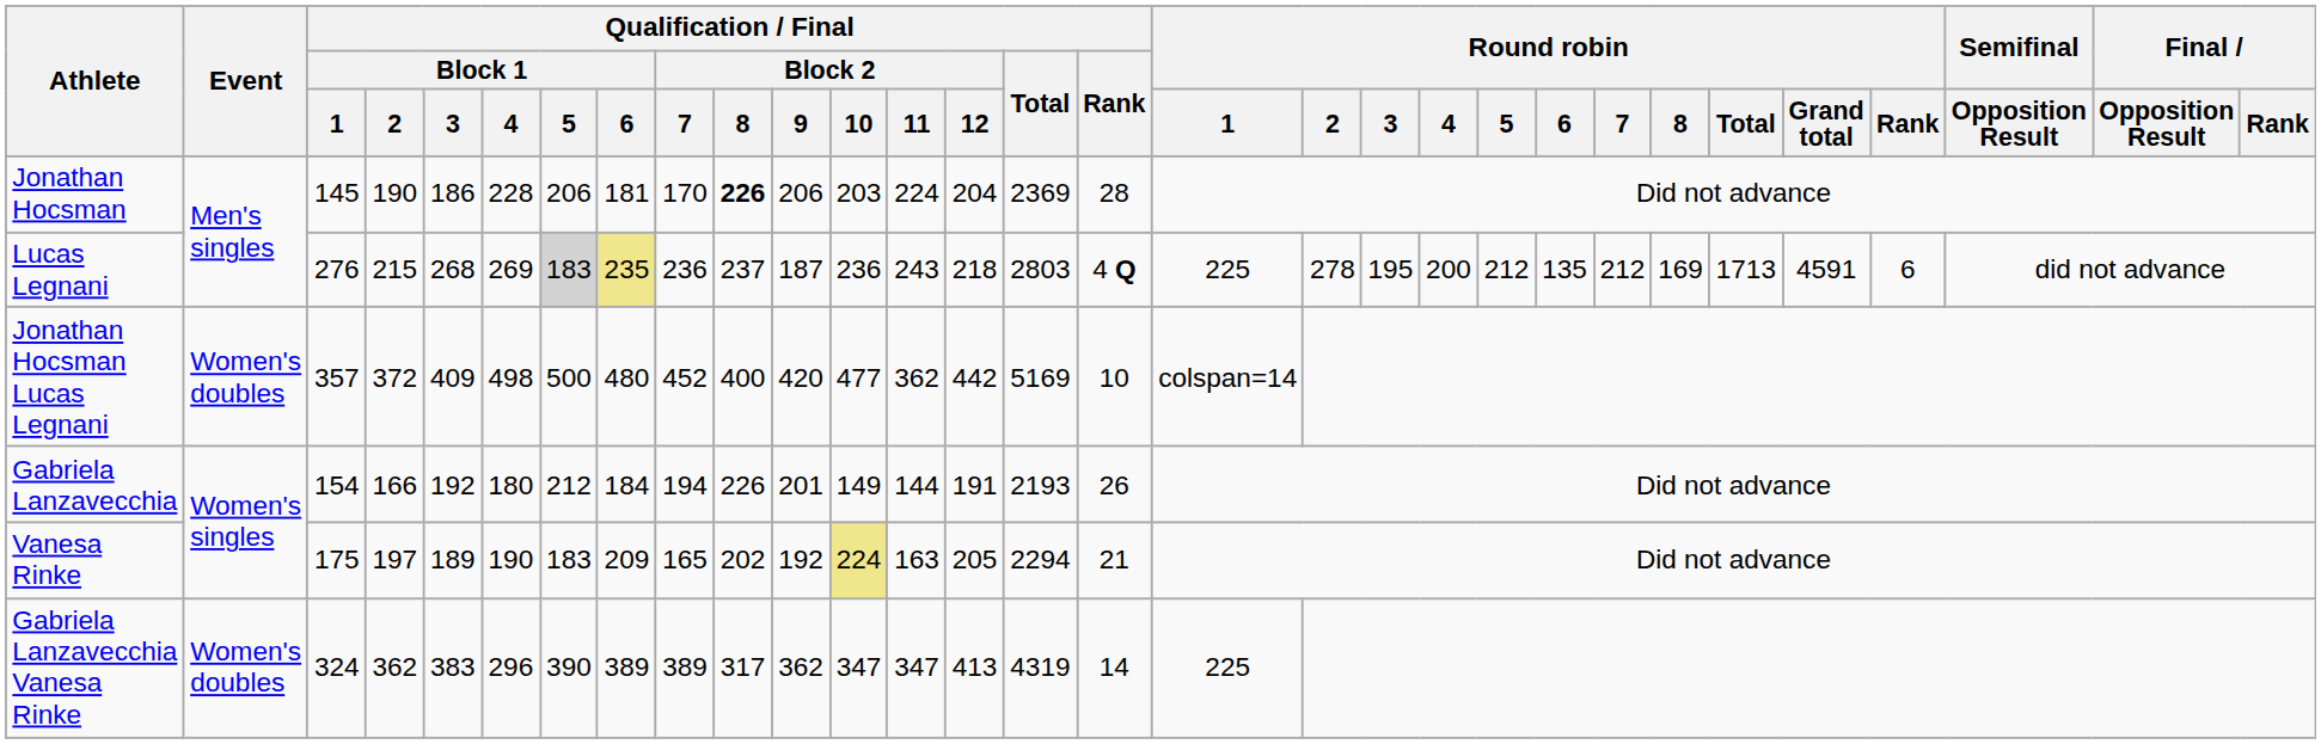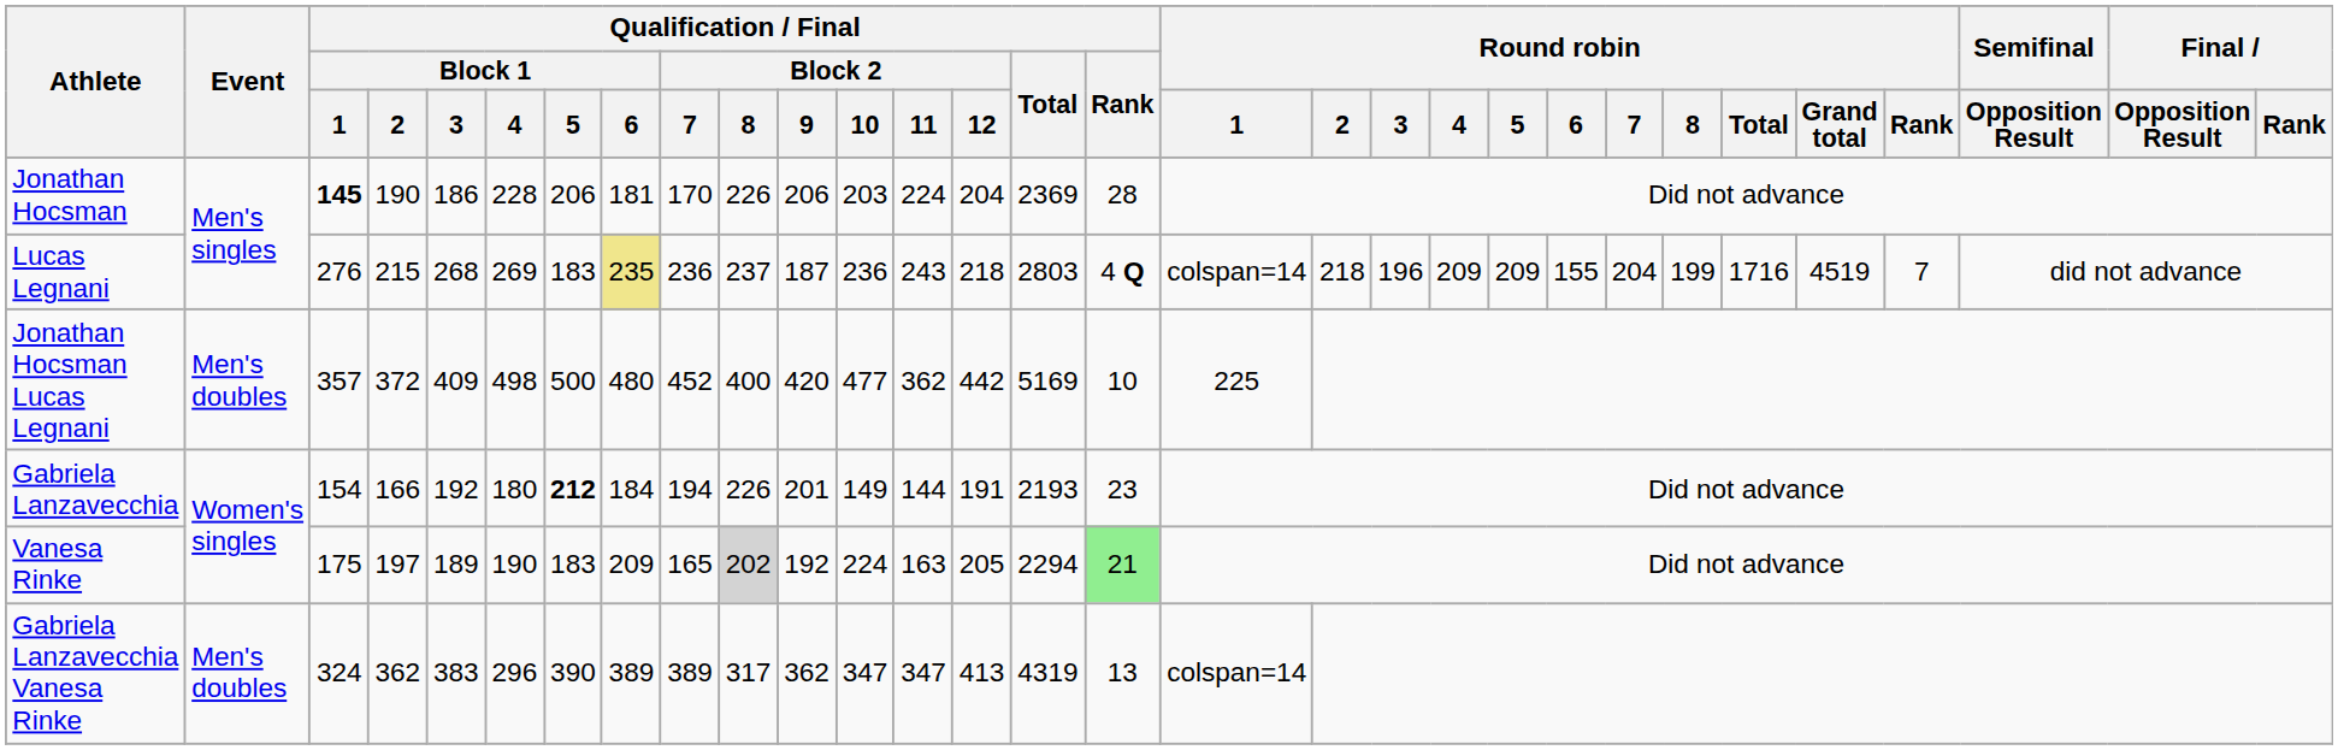Jonathan Hocsman | Qualification / Final / Block 1 / 1: normal -> bold
Jonathan Hocsman | Qualification / Final / Block 2 / 8: bold -> normal
Lucas Legnani | Qualification / Final / Block 1 / 5: lightgrey background -> no background
Lucas Legnani | Round robin / 1: 225 -> colspan=14
Lucas Legnani | Round robin / 2: 278 -> 218
Lucas Legnani | Round robin / 3: 195 -> 196
Lucas Legnani | Round robin / 4: 200 -> 209
Lucas Legnani | Round robin / 5: 212 -> 209
Lucas Legnani | Round robin / 6: 135 -> 155
Lucas Legnani | Round robin / 7: 212 -> 204
Lucas Legnani | Round robin / 8: 169 -> 199
Lucas Legnani | Round robin / Total: 1713 -> 1716
Lucas Legnani | Round robin / Grand total: 4591 -> 4519
Lucas Legnani | Round robin / Rank: 6 -> 7
Jonathan Hocsman Lucas Legnani | Event: Women's doubles -> Men's doubles
Jonathan Hocsman Lucas Legnani | Round robin / 1: colspan=14 -> 225
Gabriela Lanzavecchia | Qualification / Final / Block 1 / 5: normal -> bold
Gabriela Lanzavecchia | Qualification / Final / Rank: 26 -> 23
Vanesa Rinke | Qualification / Final / Block 2 / 8: no background -> lightgrey background
Vanesa Rinke | Qualification / Final / Block 2 / 10: khaki background -> no background
Vanesa Rinke | Qualification / Final / Rank: no background -> lightgreen background
Gabriela Lanzavecchia Vanesa Rinke | Event: Women's doubles -> Men's doubles
Gabriela Lanzavecchia Vanesa Rinke | Qualification / Final / Rank: 14 -> 13
Gabriela Lanzavecchia Vanesa Rinke | Round robin / 1: 225 -> colspan=14
